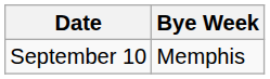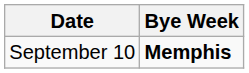September 10 | column 2: normal -> bold
